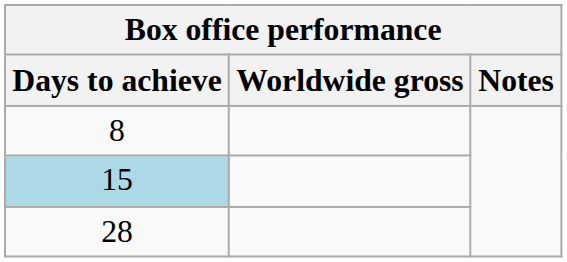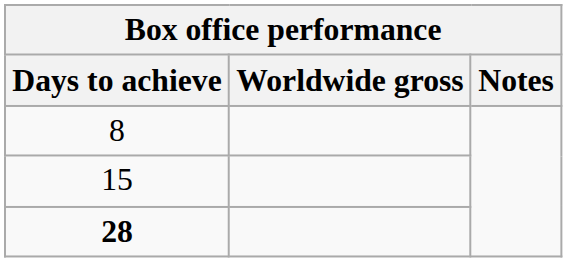15 | Days to achieve: lightblue background -> no background
28 | Days to achieve: normal -> bold
